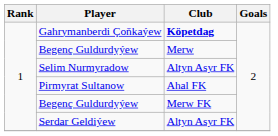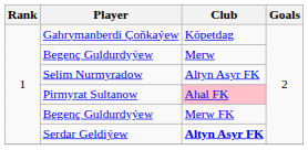Gahrymanberdi Çoňkaýew | Club: bold -> normal
Pirmyrat Sultanow | Club: no background -> pink background
Serdar Geldiýew | Club: normal -> bold
